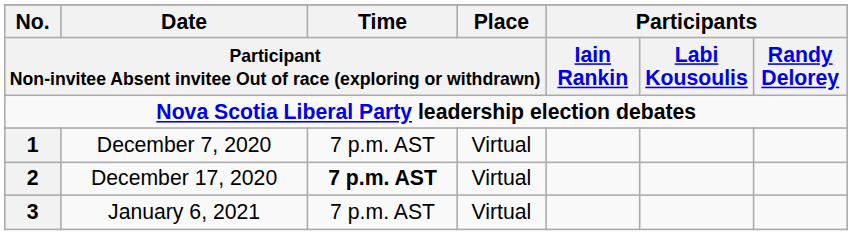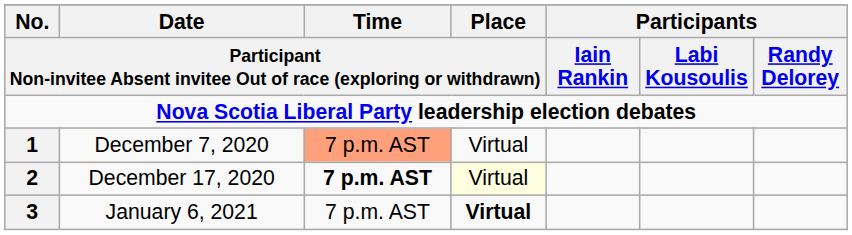December 7, 2020 | column 3: no background -> lightsalmon background
December 17, 2020 | column 4: no background -> lightyellow background
January 6, 2021 | column 4: normal -> bold
